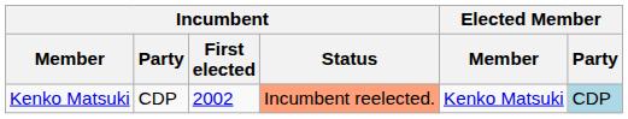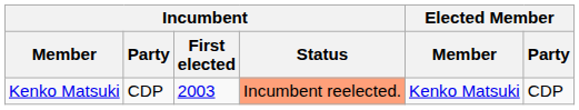row 3 | Incumbent / First elected: 2002 -> 2003
row 3 | Elected Member / Party: lightblue background -> no background
